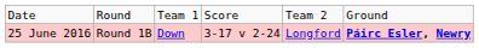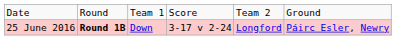25 June 2016 | column 2: normal -> bold
25 June 2016 | column 6: bold -> normal
